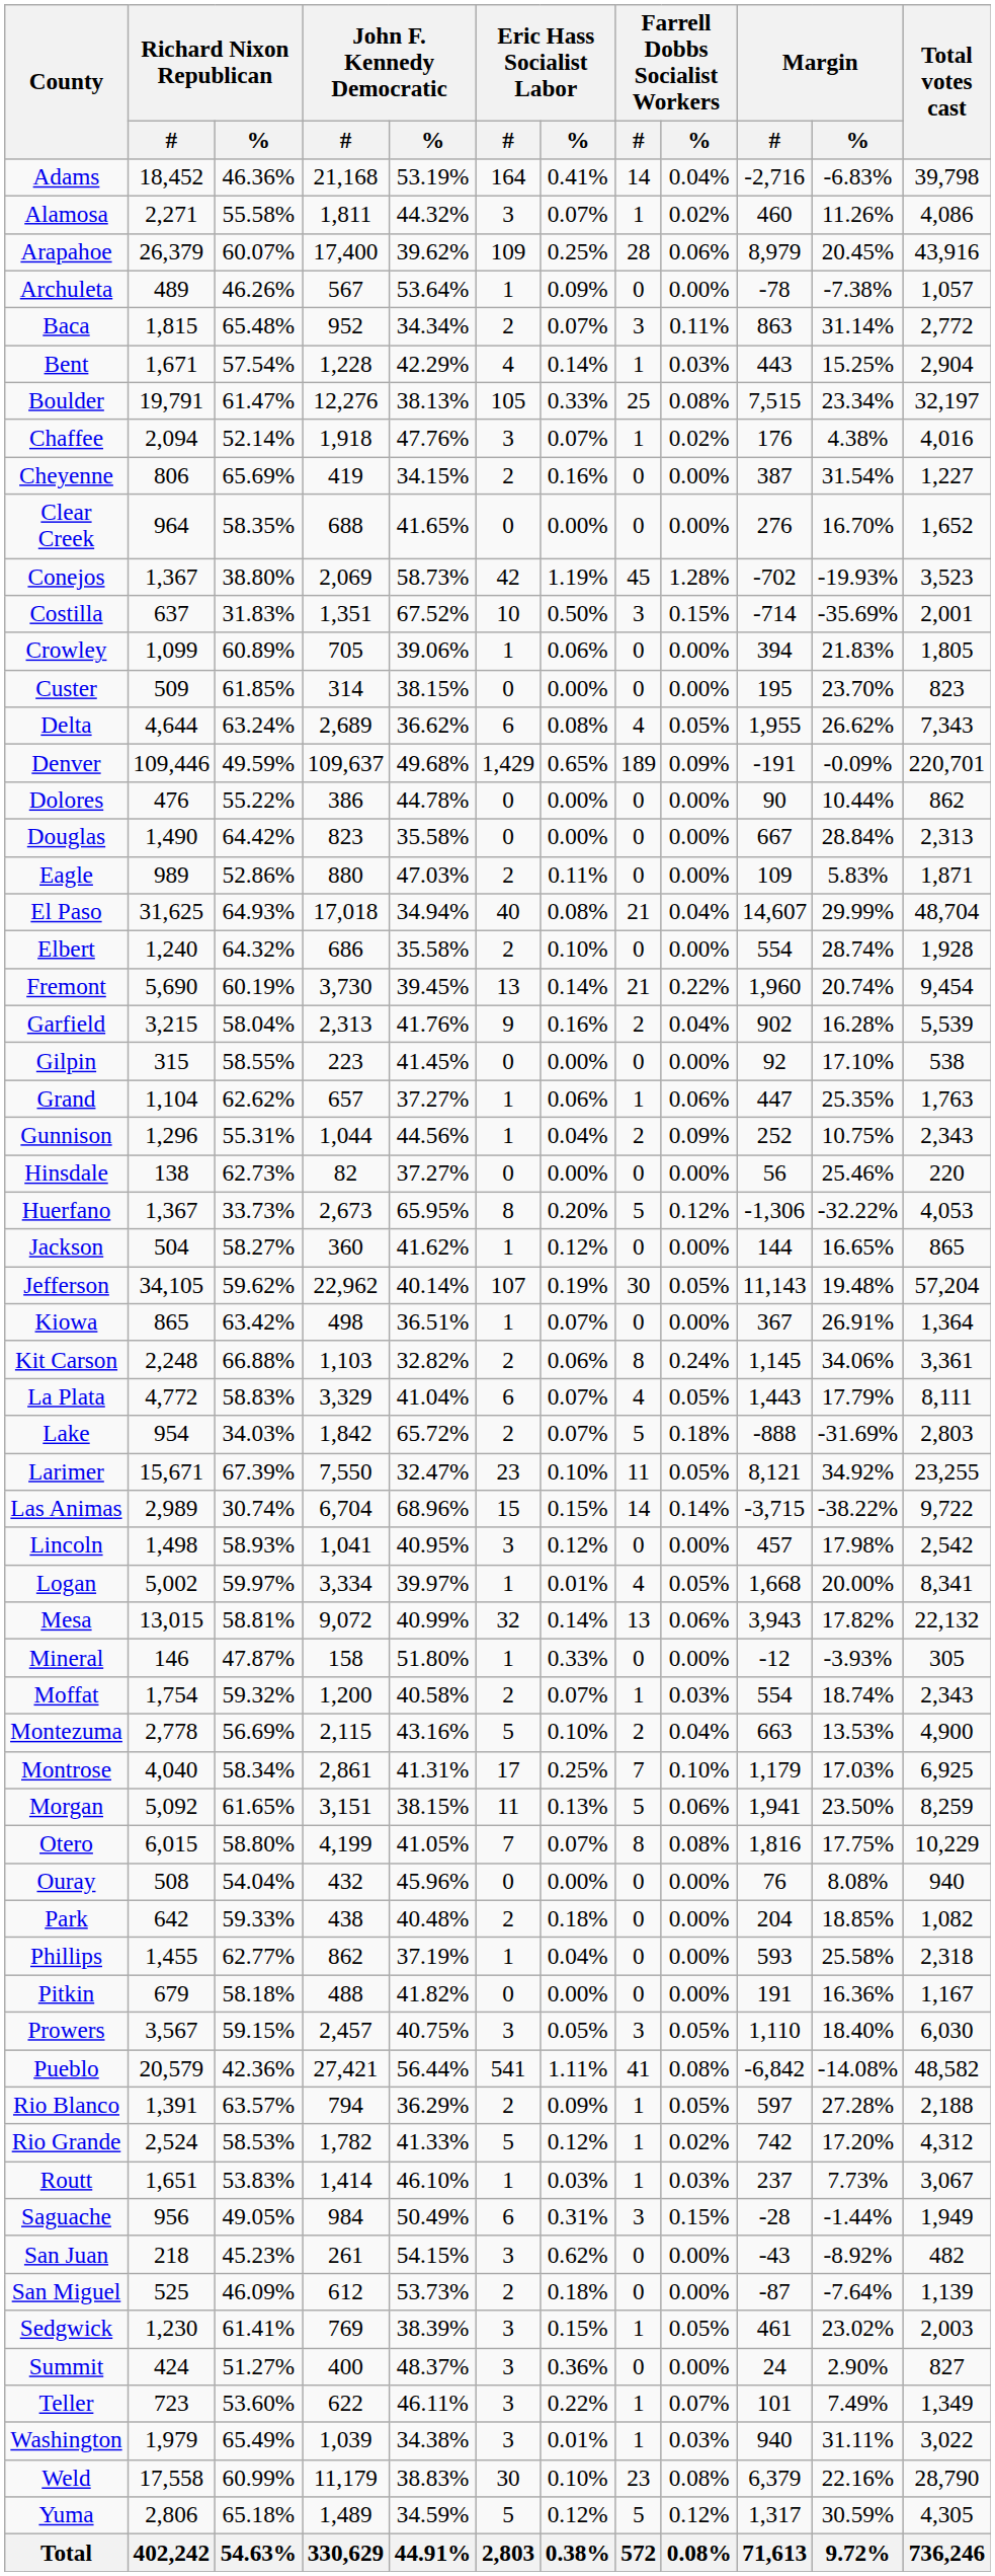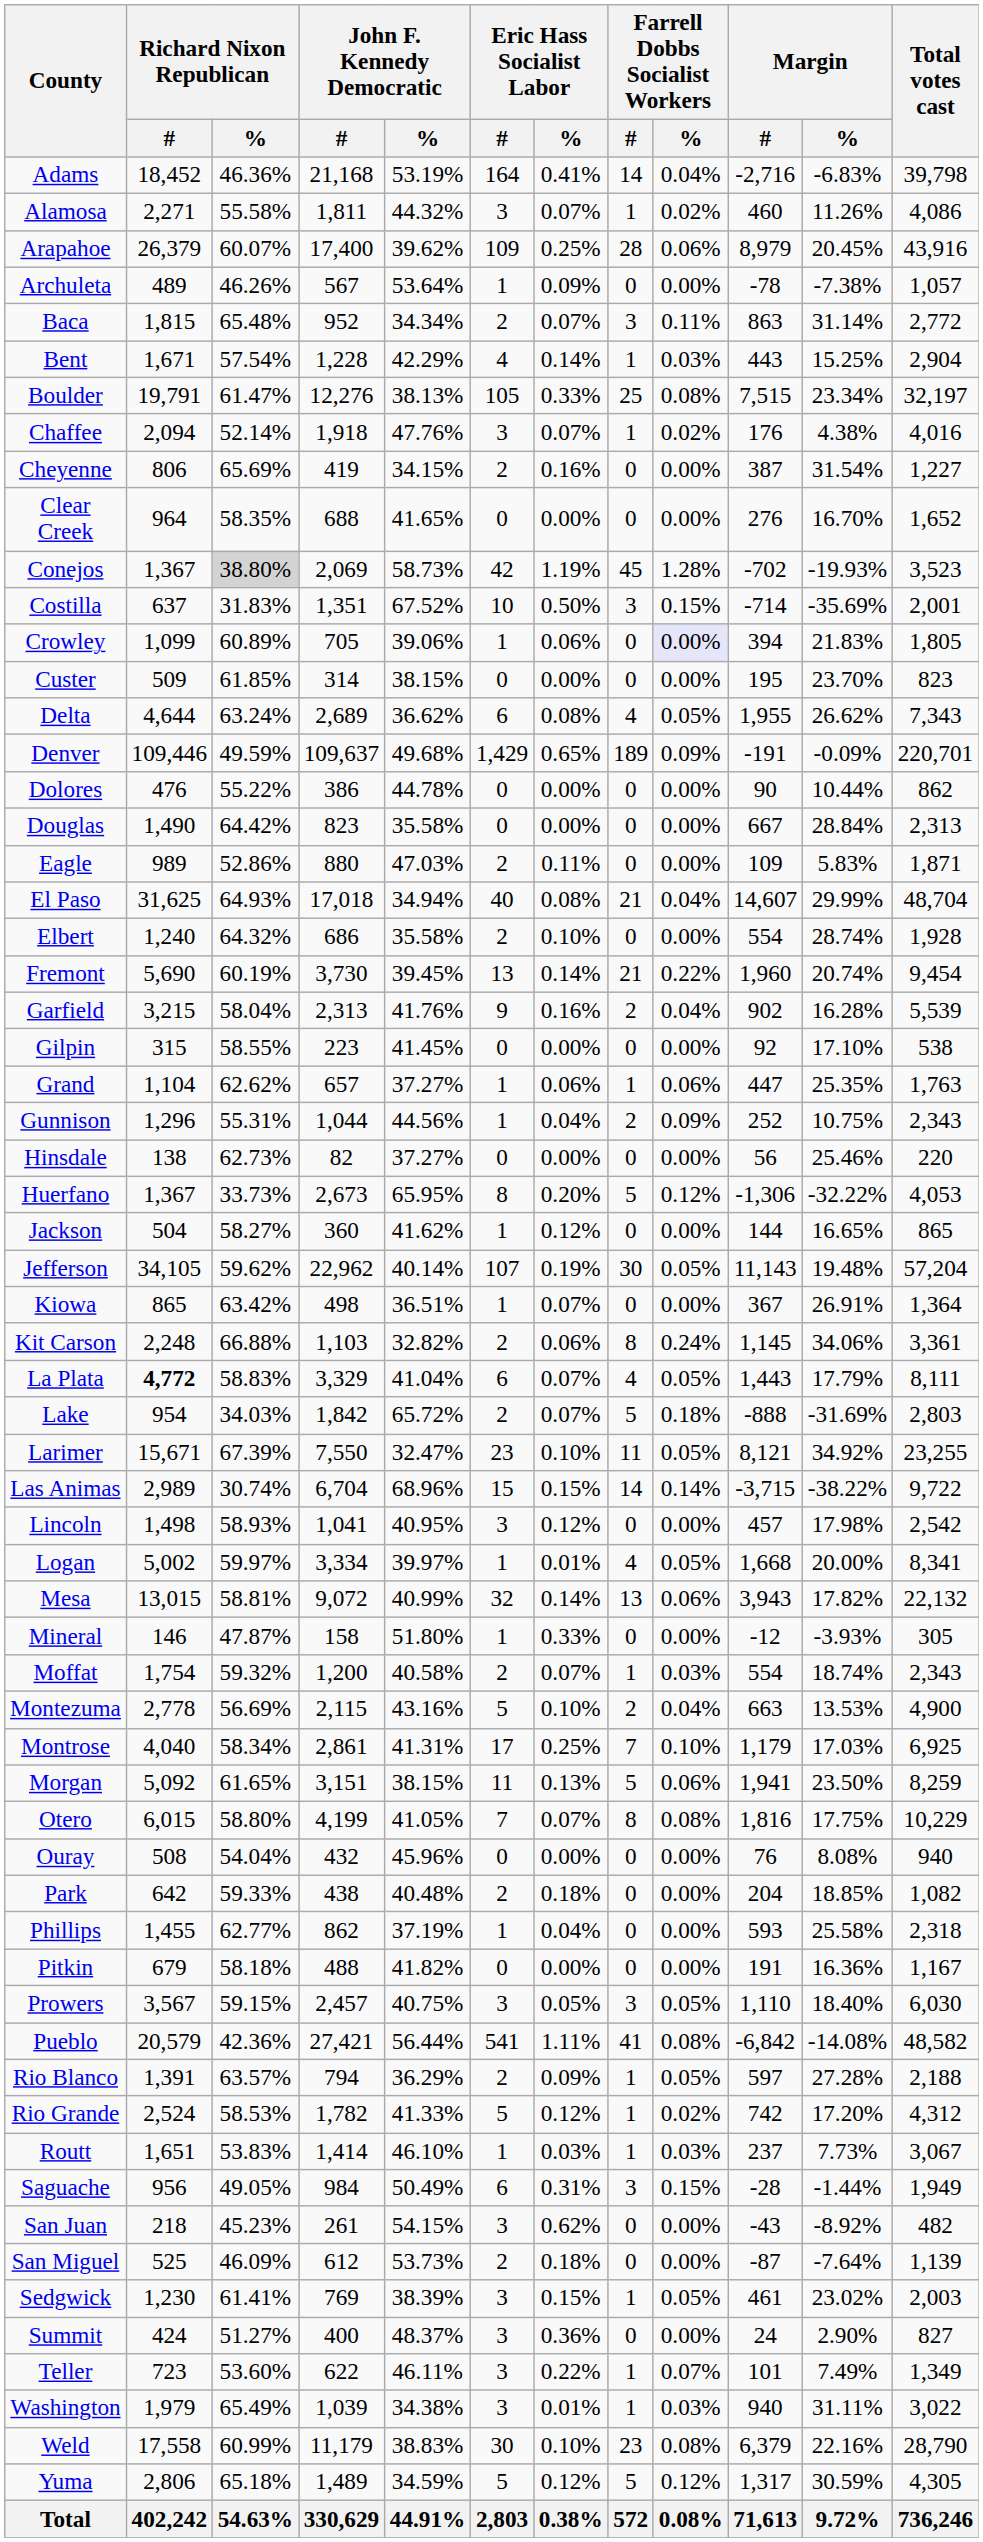Conejos | Richard Nixon Republican / %: no background -> lightgrey background
Crowley | Farrell Dobbs Socialist Workers / %: no background -> lavender background
La Plata | Richard Nixon Republican / #: normal -> bold
